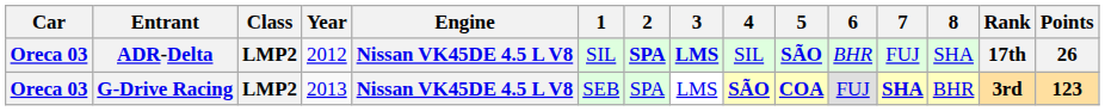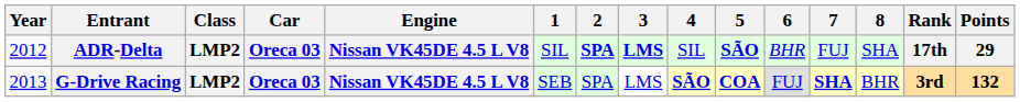columns swapped: Year <-> Car
ADR-Delta | Points: 26 -> 29
G-Drive Racing | Points: 123 -> 132
